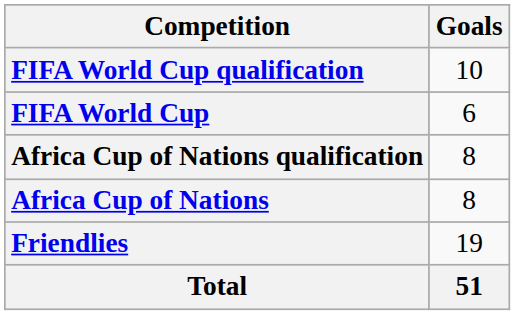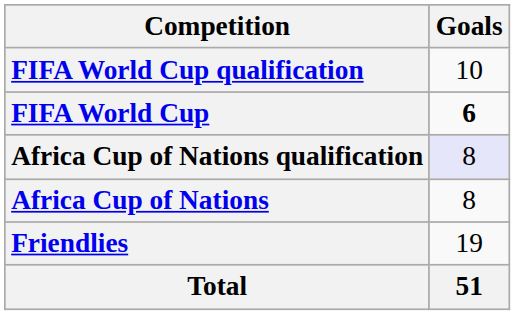FIFA World Cup | Goals: normal -> bold
Africa Cup of Nations qualification | Goals: no background -> lavender background
